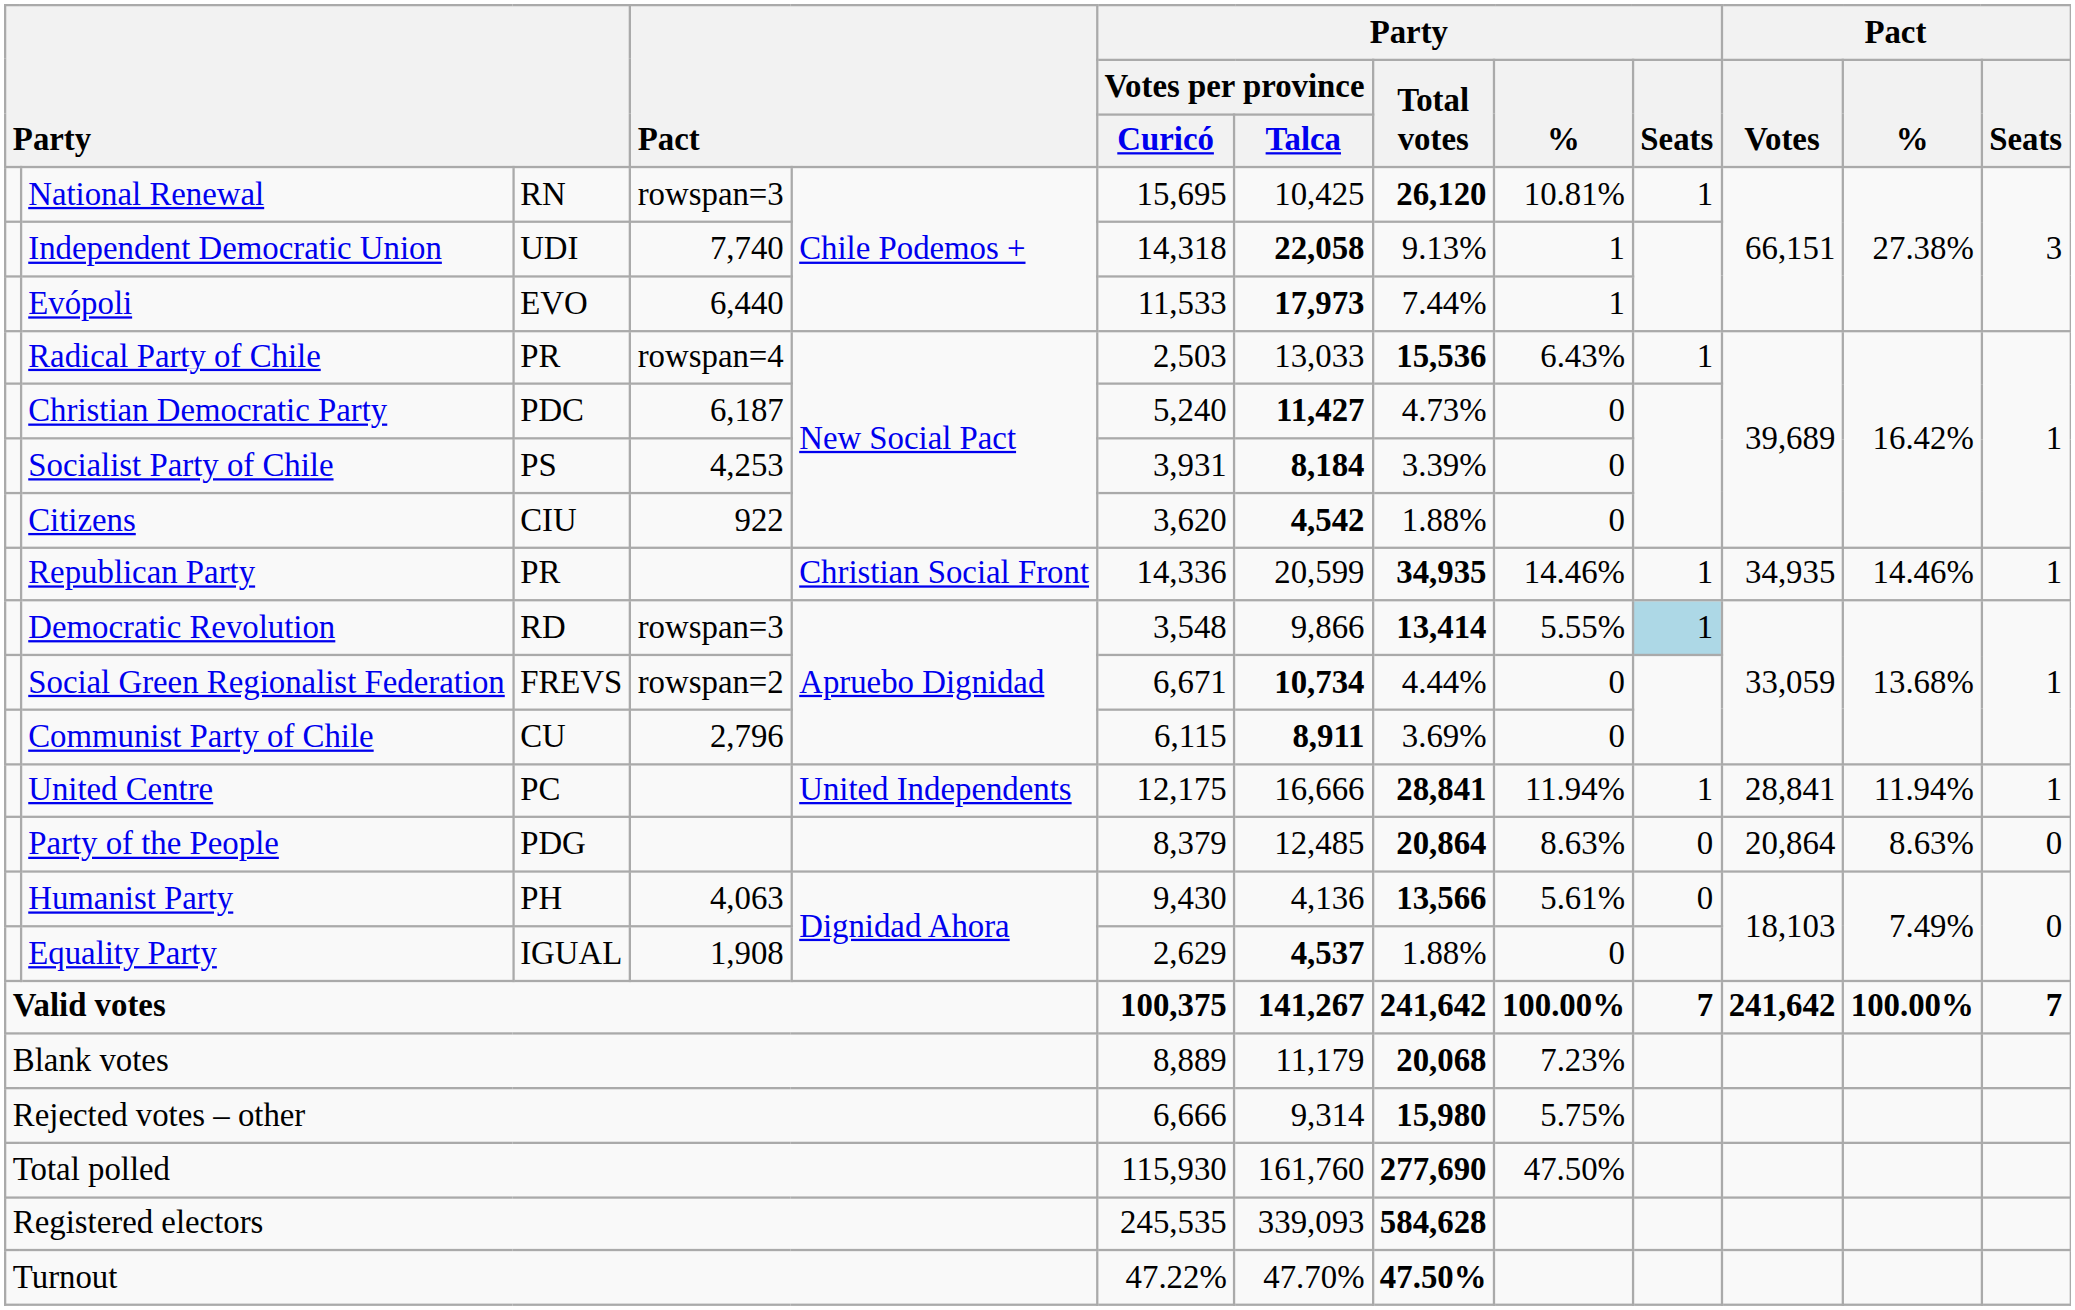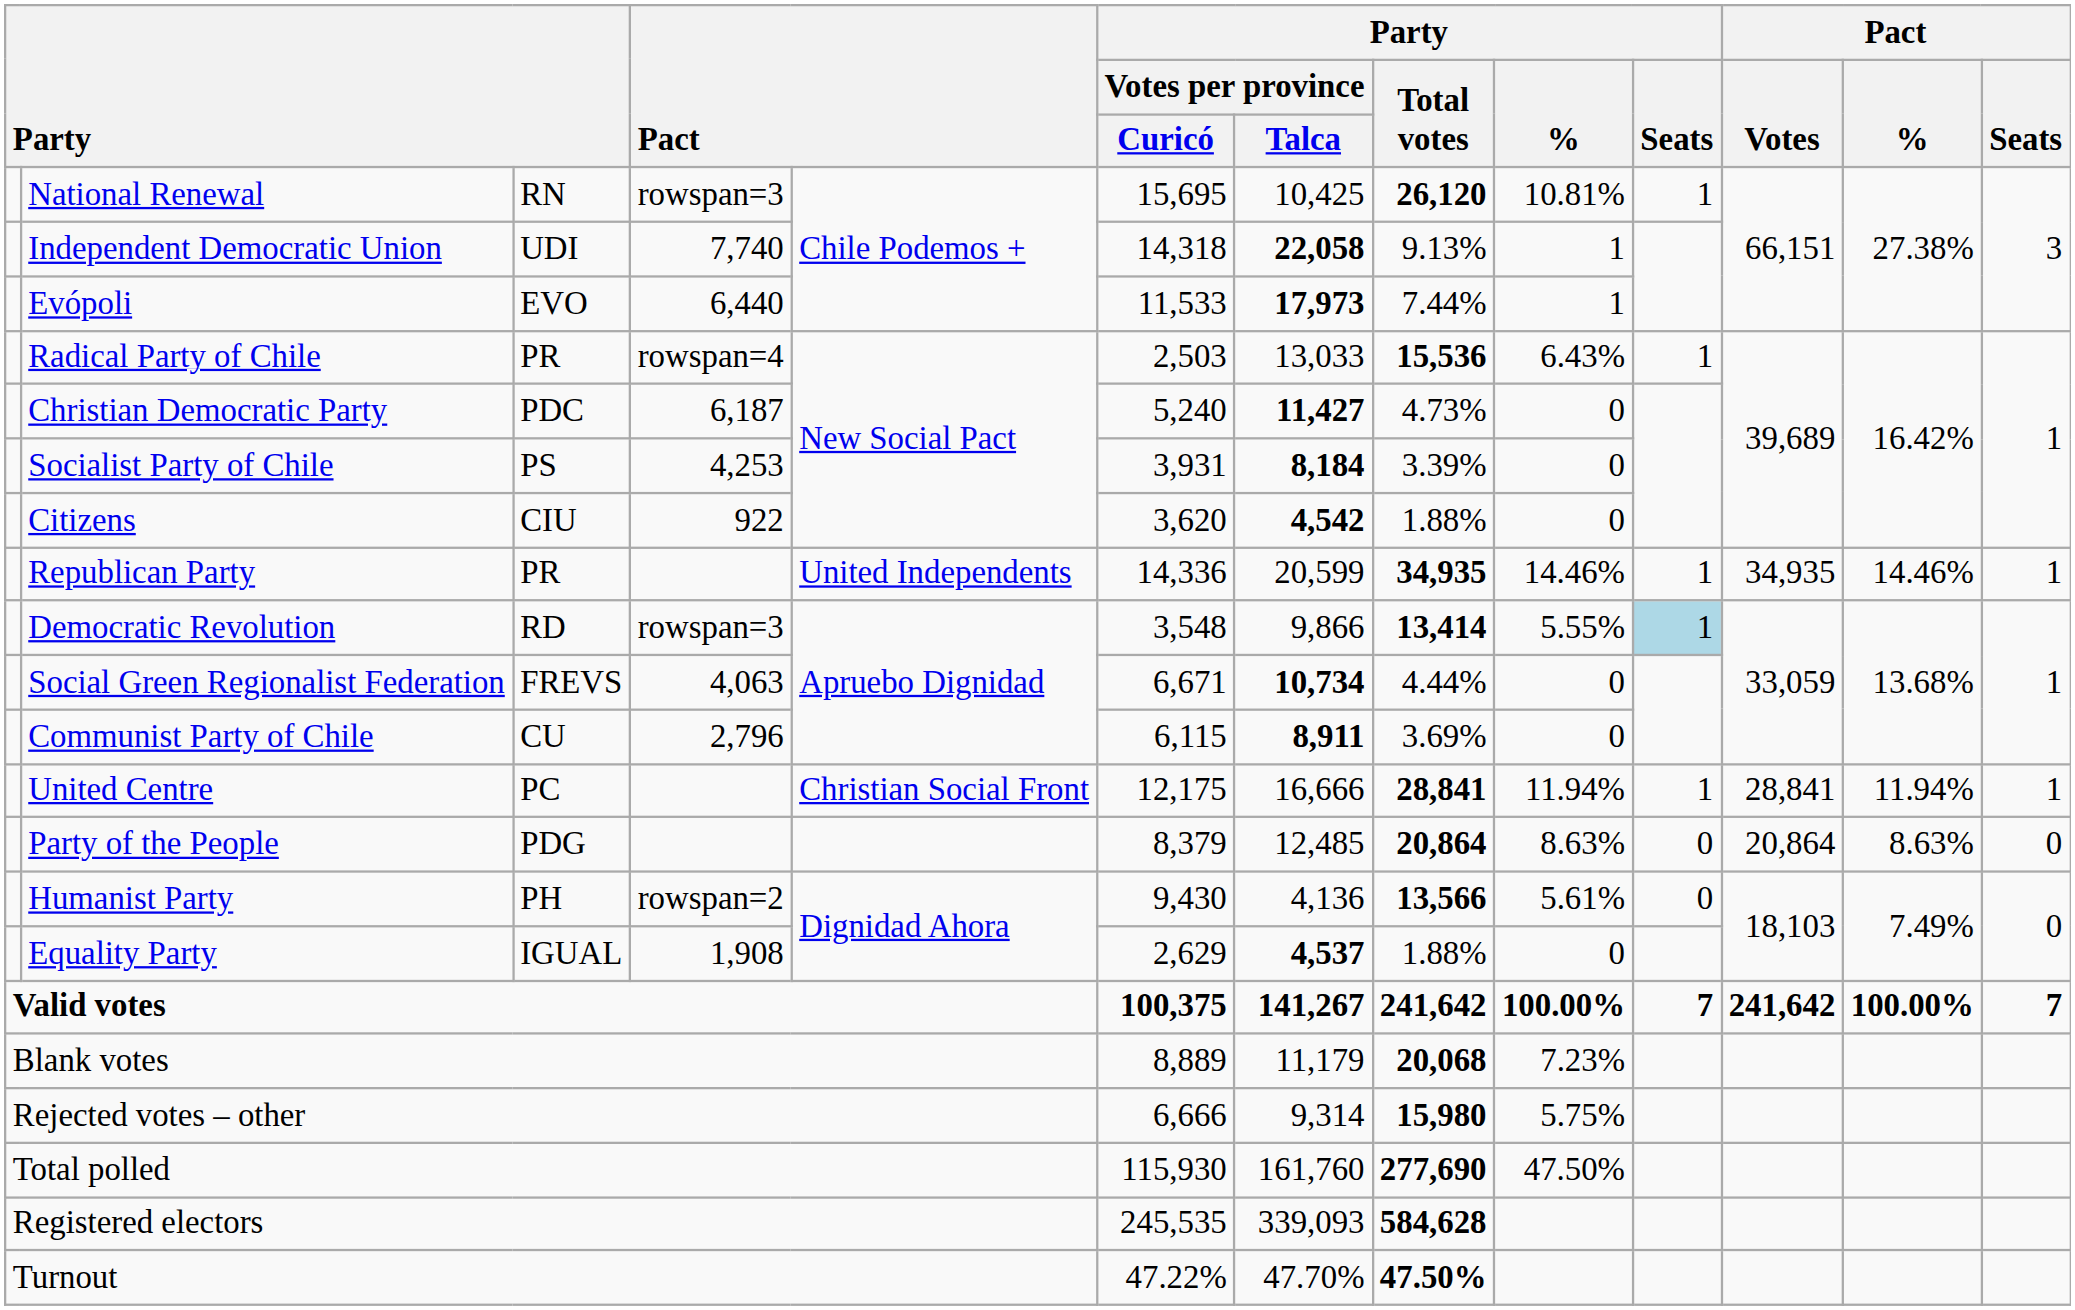Republican Party | column 5: Christian Social Front -> United Independents
Social Green Regionalist Federation | column 4: rowspan=2 -> 4,063
United Centre | column 5: United Independents -> Christian Social Front
Humanist Party | column 4: 4,063 -> rowspan=2
